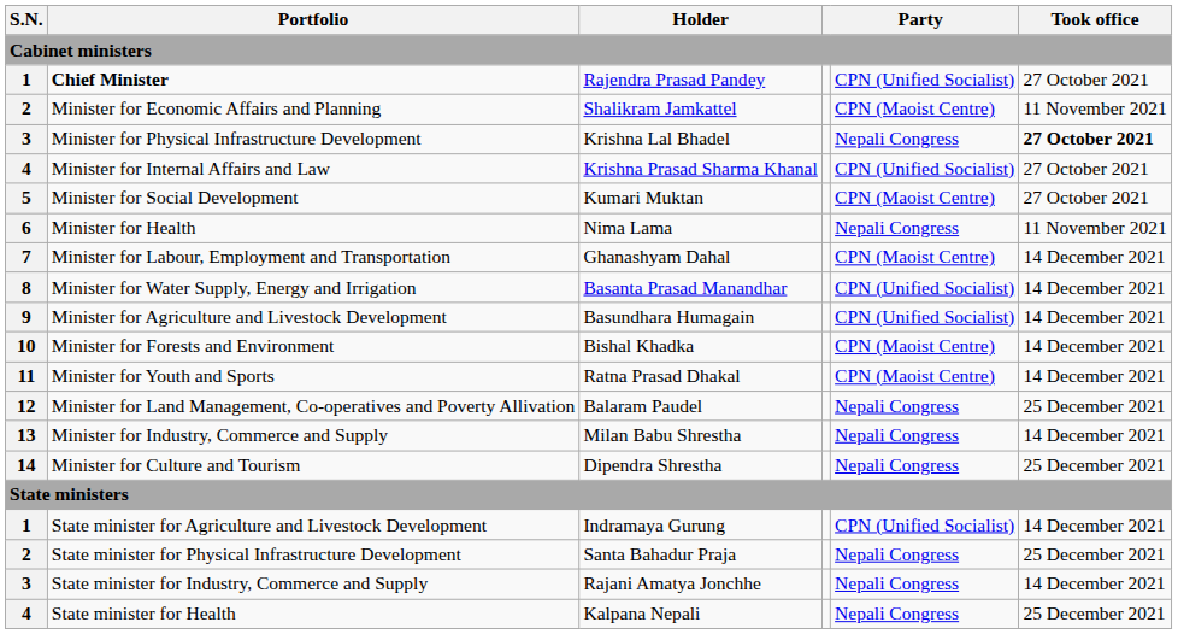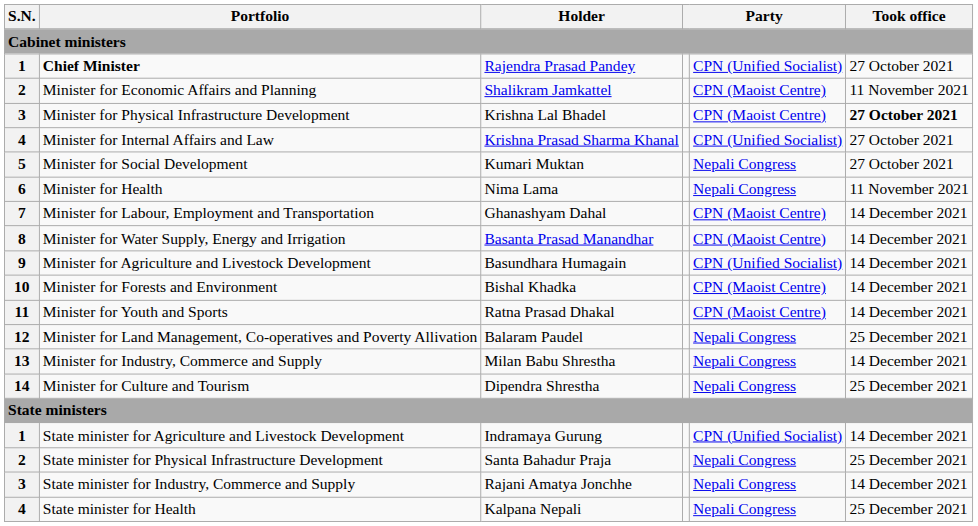Minister for Physical Infrastructure Development | column 5: Nepali Congress -> CPN (Maoist Centre)
Minister for Social Development | column 5: CPN (Maoist Centre) -> Nepali Congress
Minister for Water Supply, Energy and Irrigation | column 5: CPN (Unified Socialist) -> CPN (Maoist Centre)
